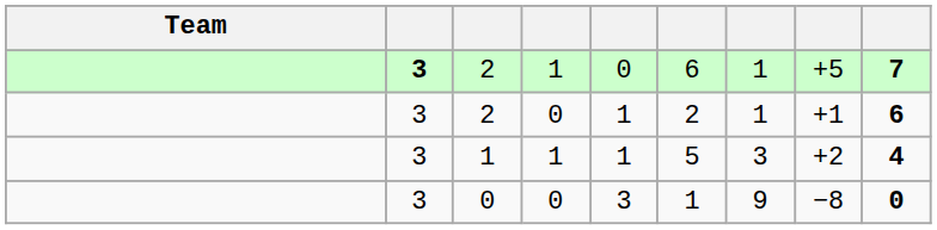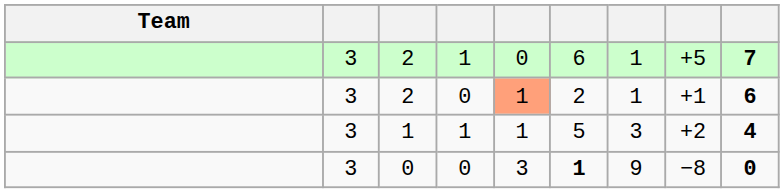row 2 | column 2: bold -> normal
row 3 | column 5: no background -> lightsalmon background
row 5 | column 6: normal -> bold
